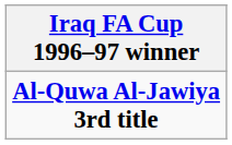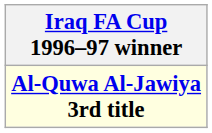row 2 | column 1: no background -> lightyellow background
